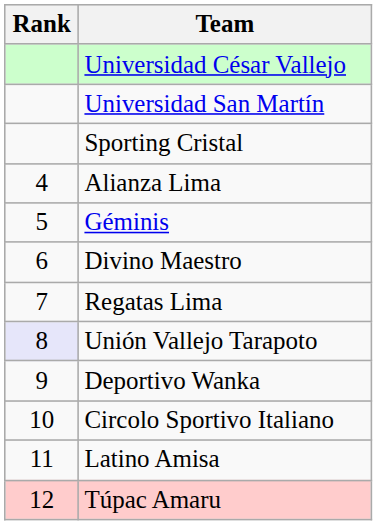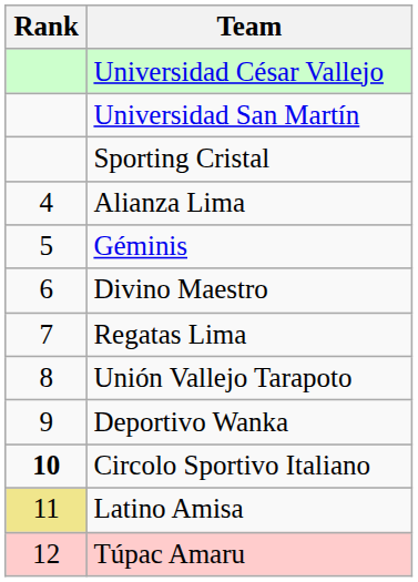Unión Vallejo Tarapoto | Rank: lavender background -> no background
Circolo Sportivo Italiano | Rank: normal -> bold
Latino Amisa | Rank: no background -> khaki background
